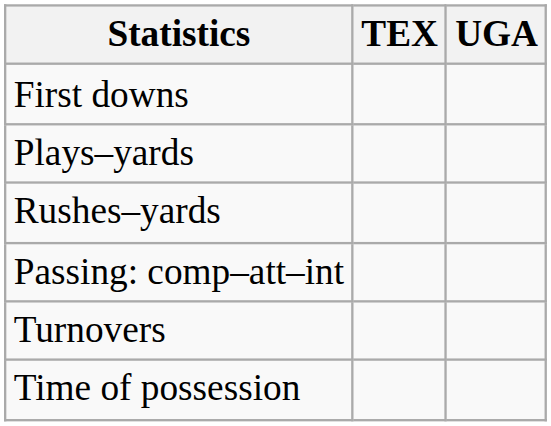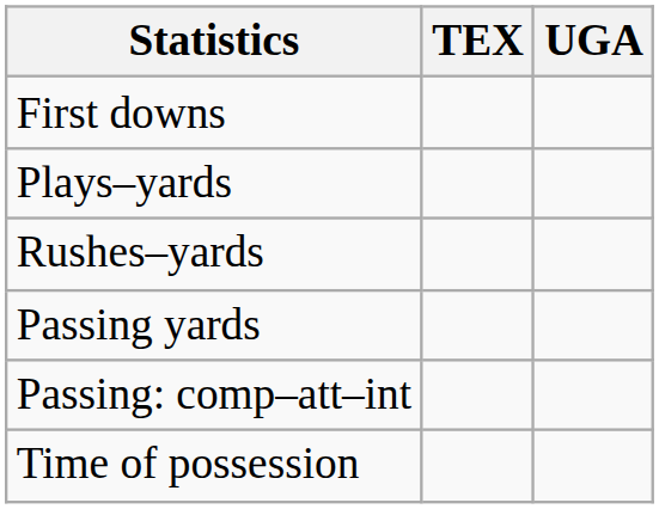+ row: Passing yards
- row: Turnovers
